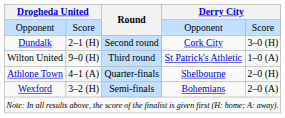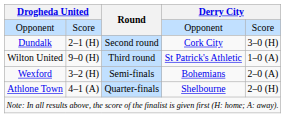rows swapped: Athlone Town <-> Wexford
